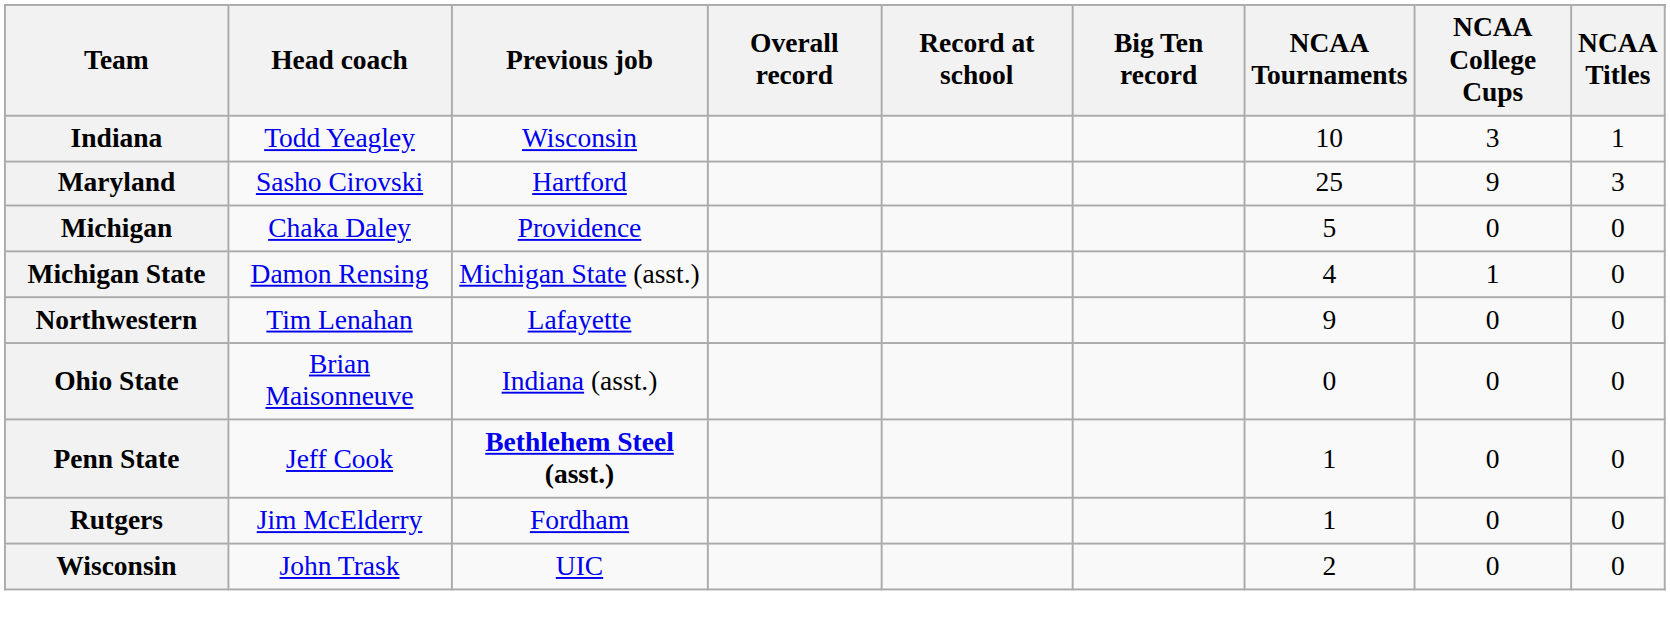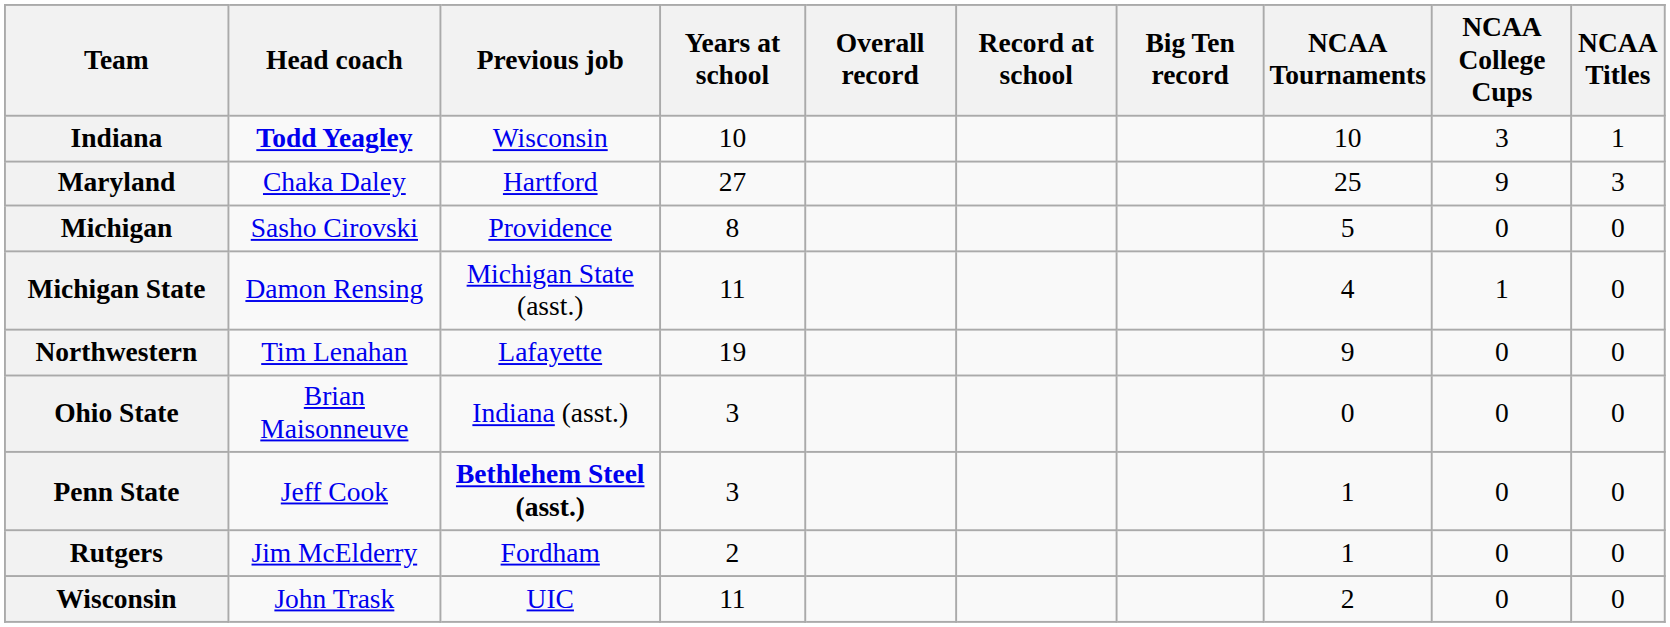+ column: Years at school | 10 | 27 | 8 | 11 | 19 | 3 | 3 | 2 | 11
Indiana | Head coach: normal -> bold
Maryland | Head coach: Sasho Cirovski -> Chaka Daley
Michigan | Head coach: Chaka Daley -> Sasho Cirovski
